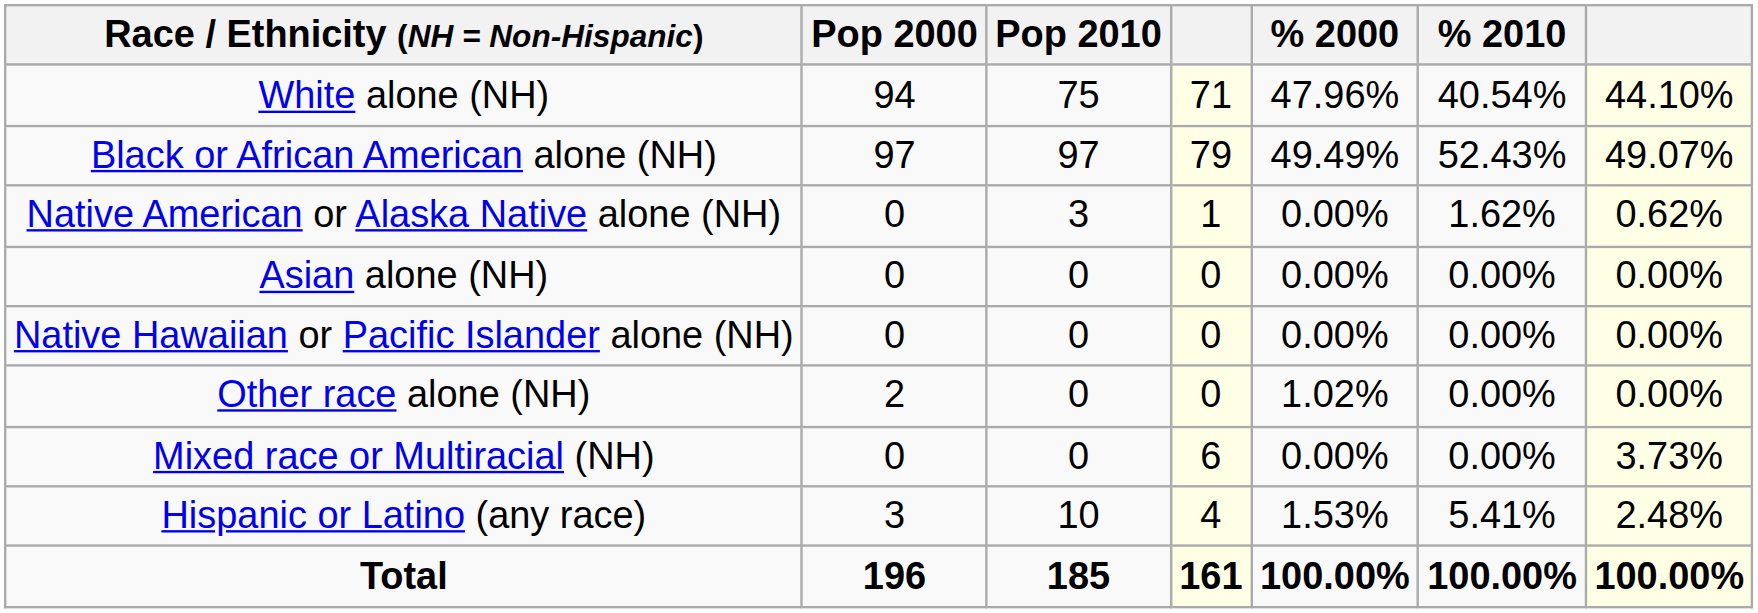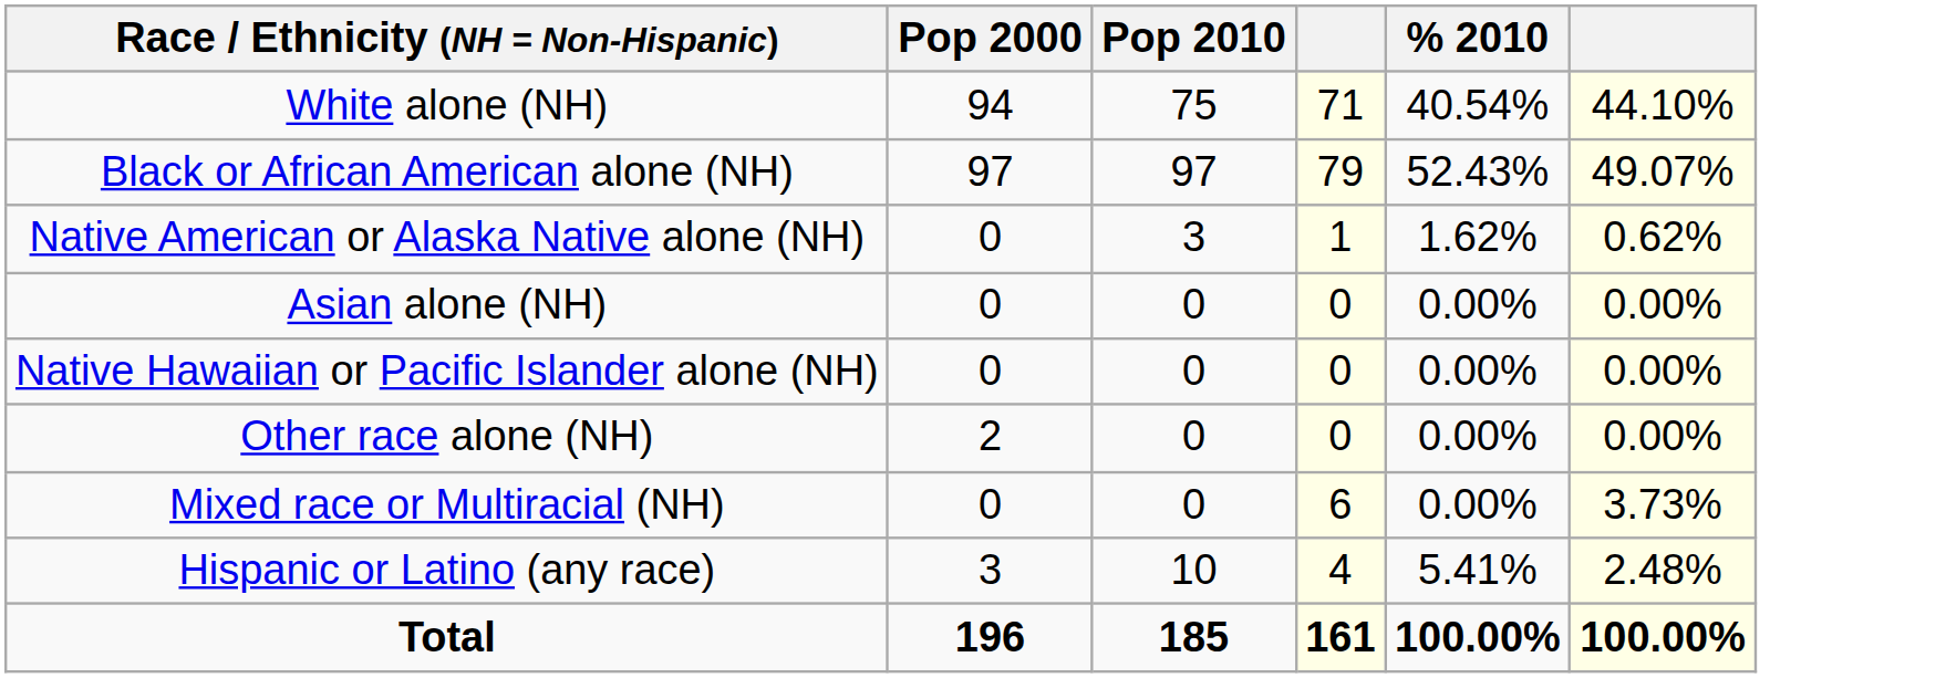- column: % 2000 | 47.96% | 49.49% | 0.00% | 0.00% | 0.00% | 1.02% | 0.00% | 1.53% | 100.00%
